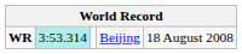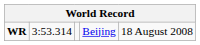WR | column 2: paleturquoise background -> no background
